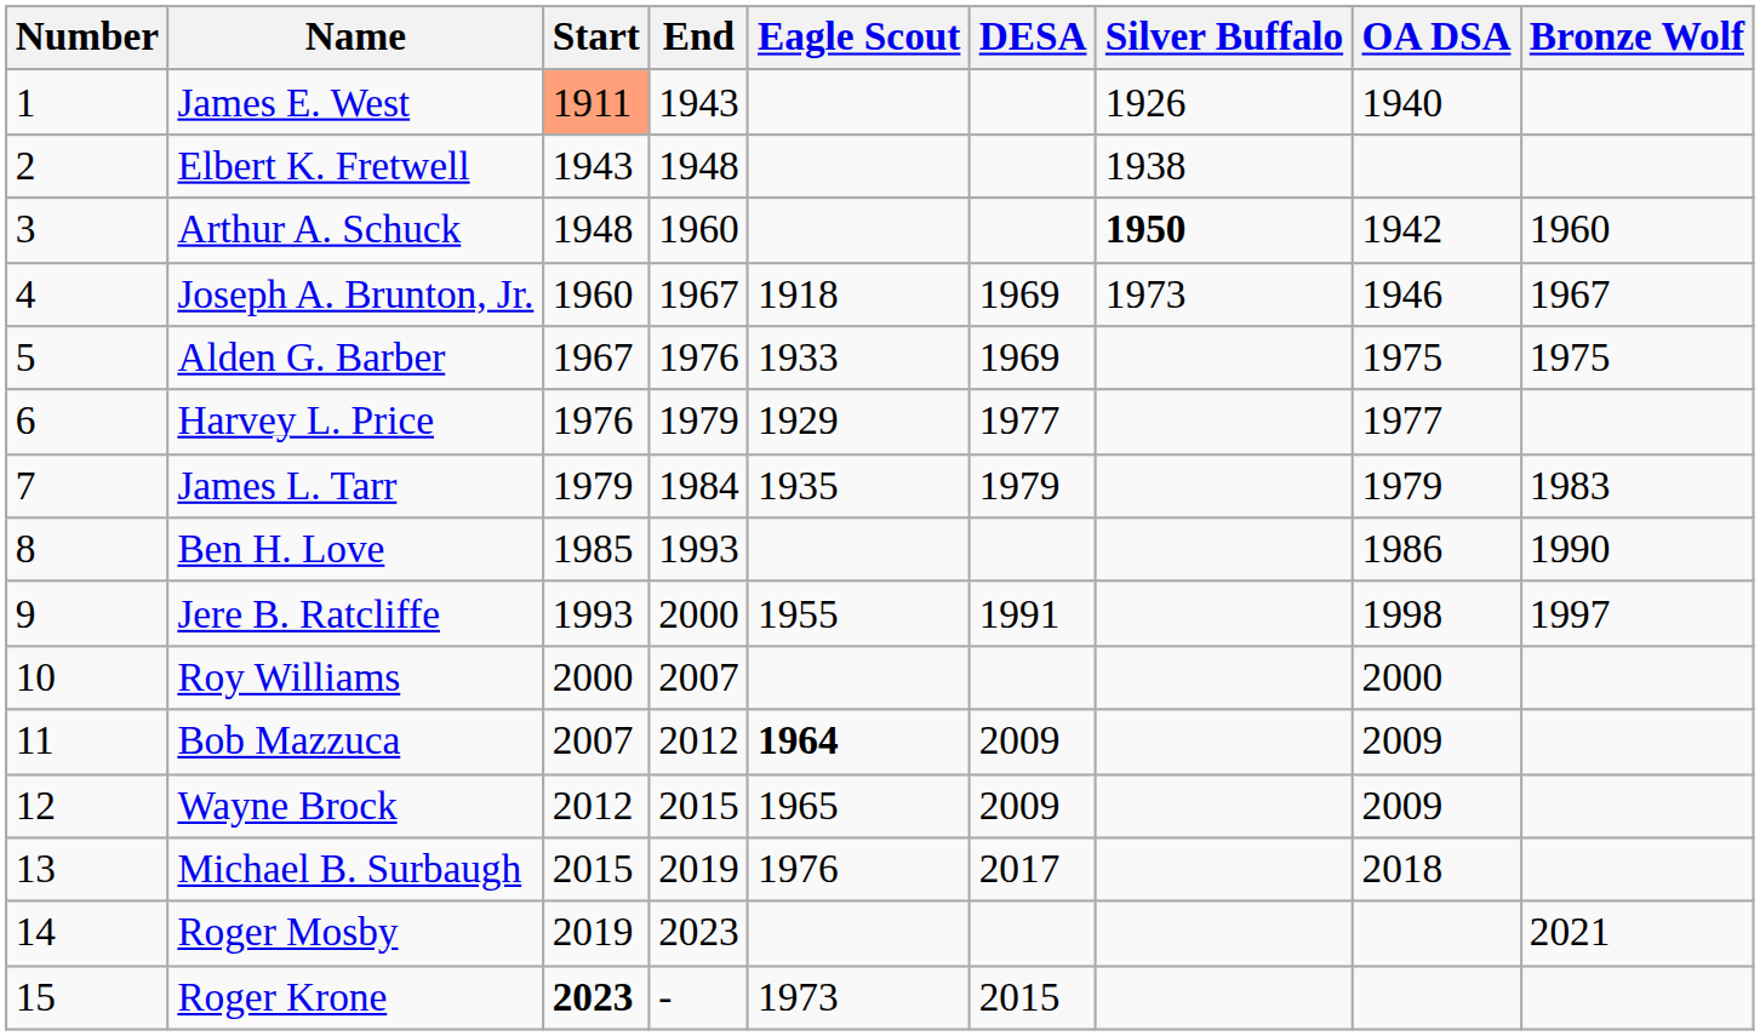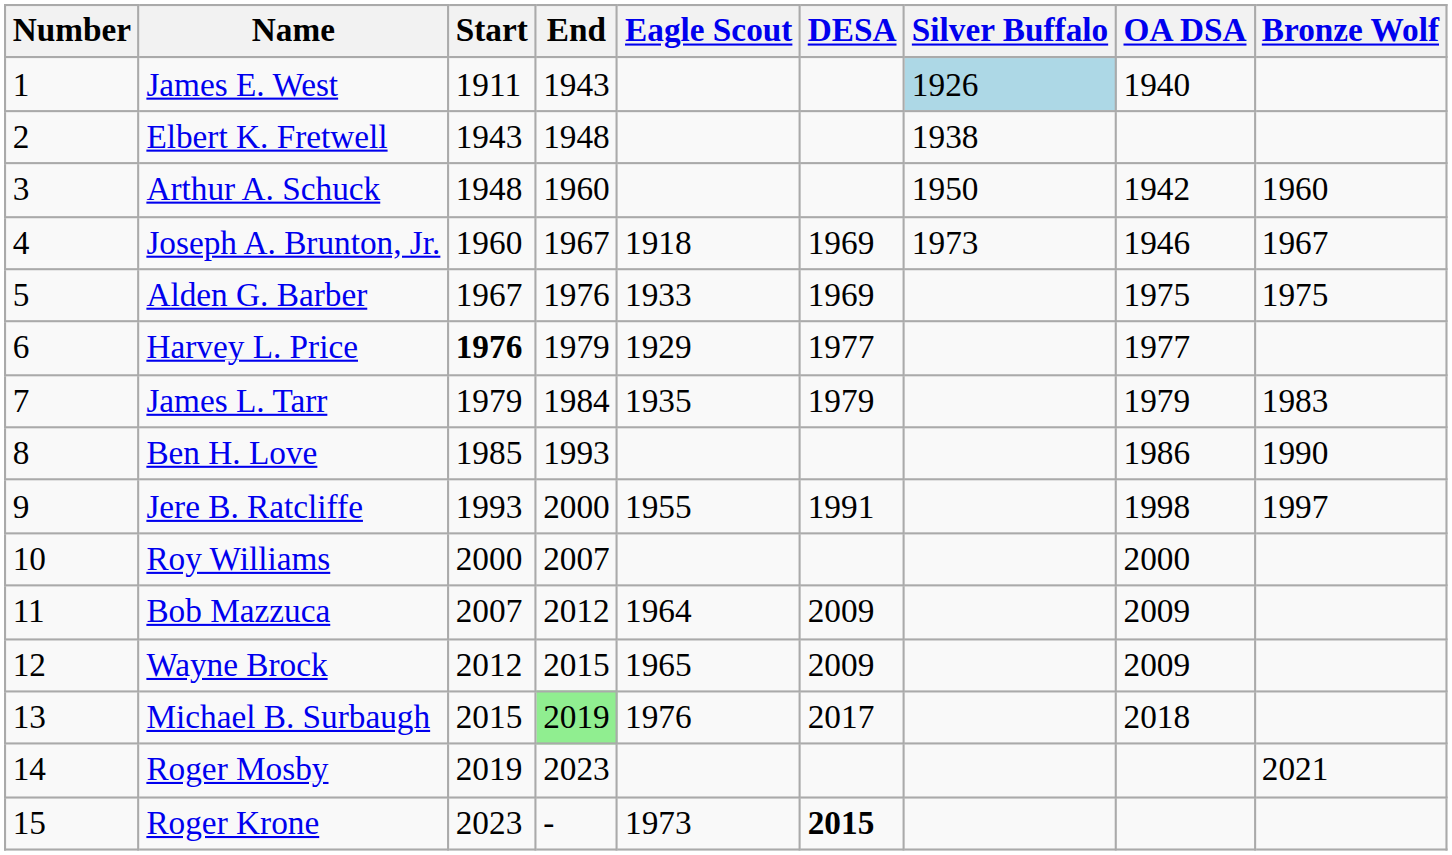James E. West | Start: lightsalmon background -> no background
James E. West | Silver Buffalo: no background -> lightblue background
Arthur A. Schuck | Silver Buffalo: bold -> normal
Harvey L. Price | Start: normal -> bold
Bob Mazzuca | Eagle Scout: bold -> normal
Michael B. Surbaugh | End: no background -> lightgreen background
Roger Krone | Start: bold -> normal
Roger Krone | DESA: normal -> bold
